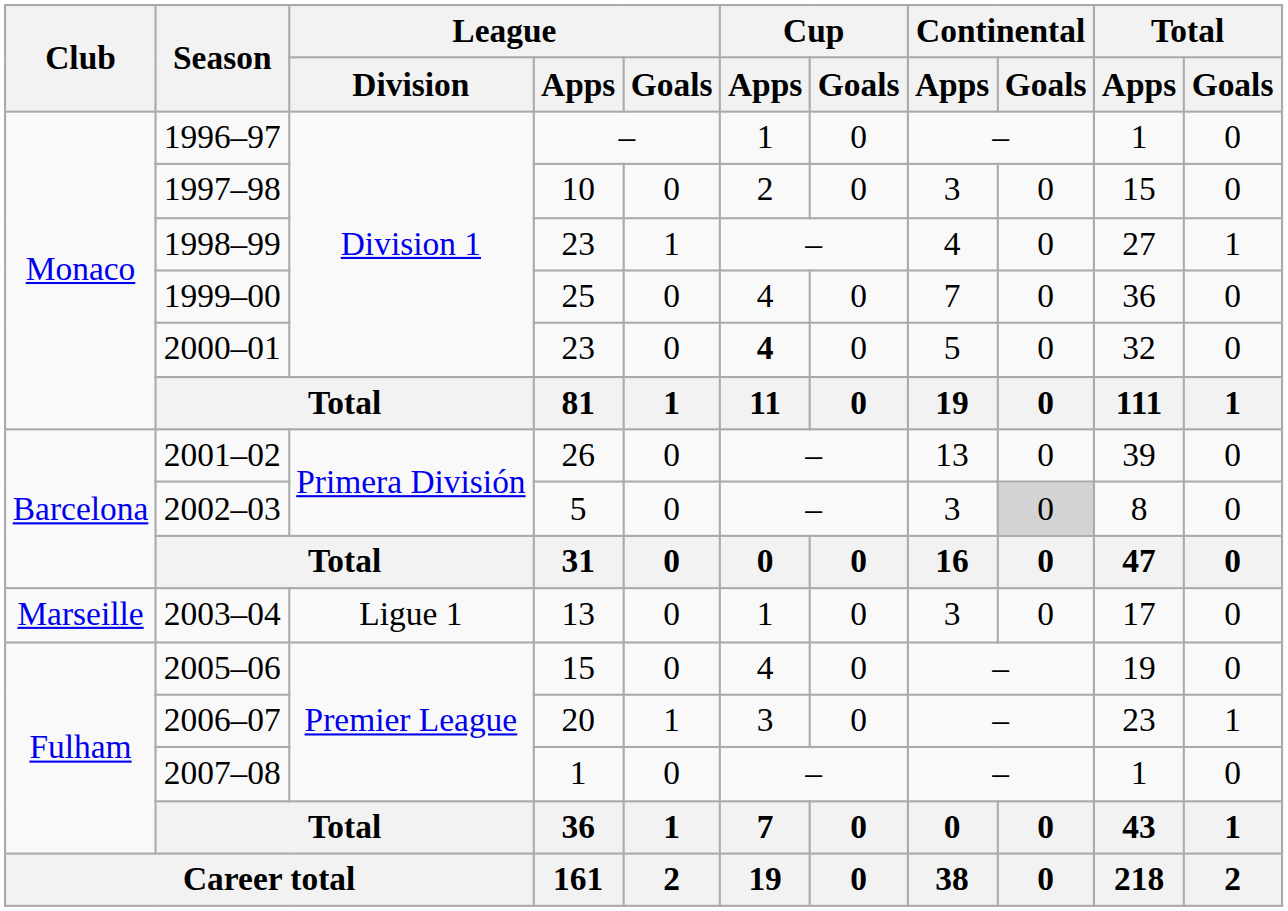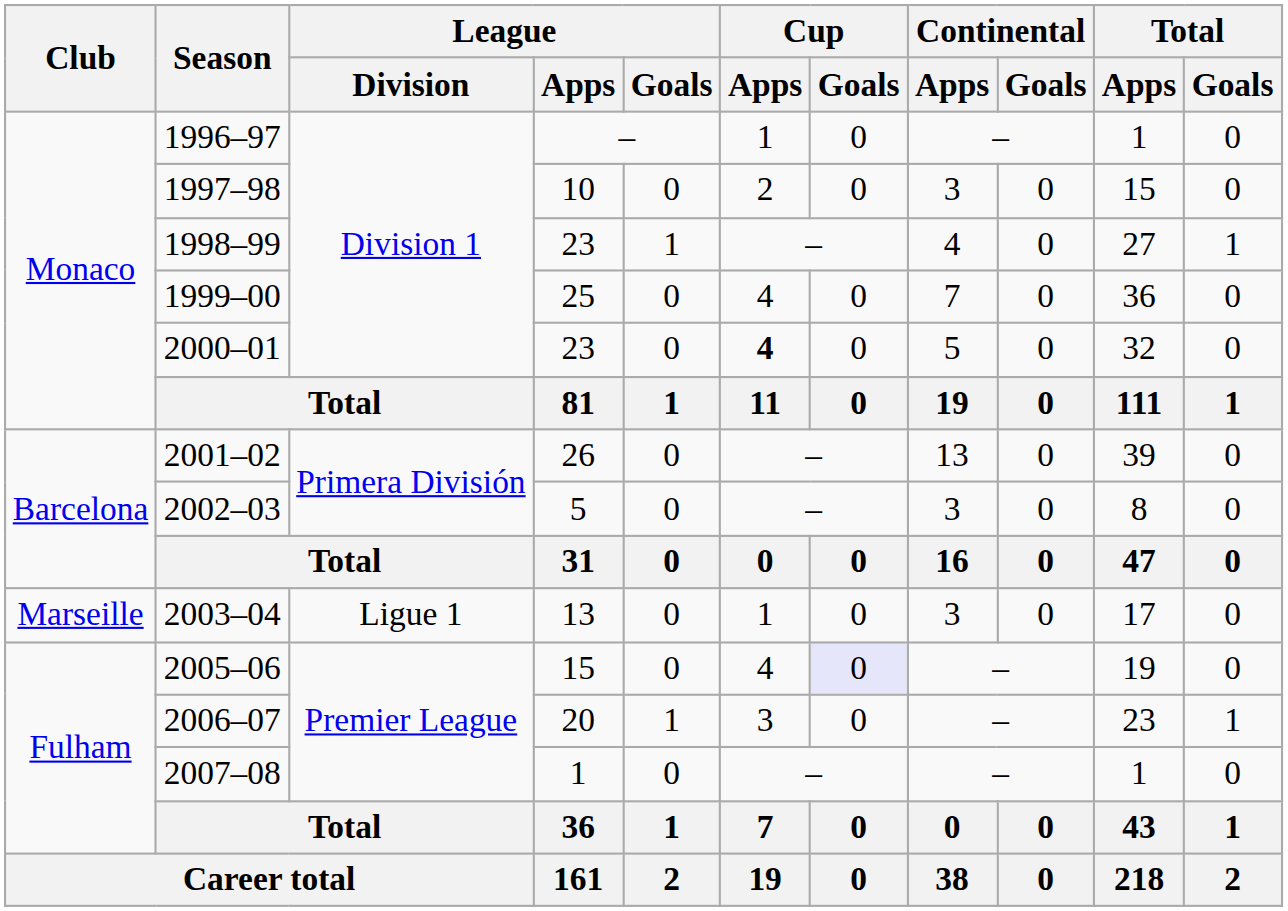2002–03 | Continental / Goals: lightgrey background -> no background
2005–06 | Cup / Goals: no background -> lavender background
